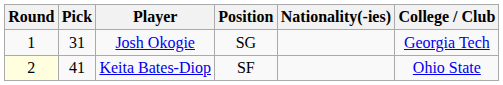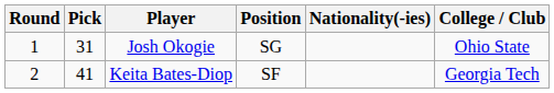Josh Okogie | College / Club: Georgia Tech -> Ohio State
Keita Bates-Diop | Round: lightyellow background -> no background
Keita Bates-Diop | College / Club: Ohio State -> Georgia Tech
